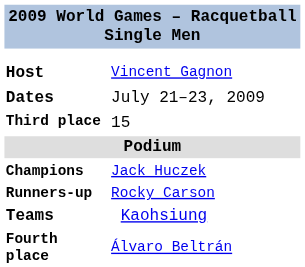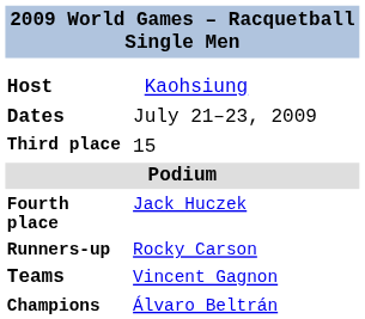row 2 | column 2: Vincent Gagnon -> Kaohsiung
row 6 | column 1: Champions -> Fourth place
row 8 | column 2: Kaohsiung -> Vincent Gagnon
row 9 | column 1: Fourth place -> Champions
